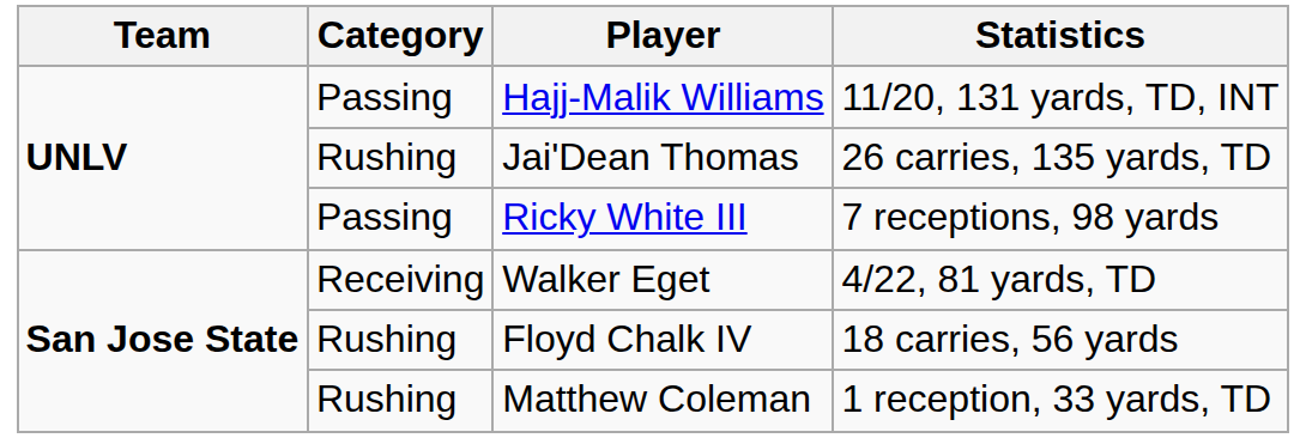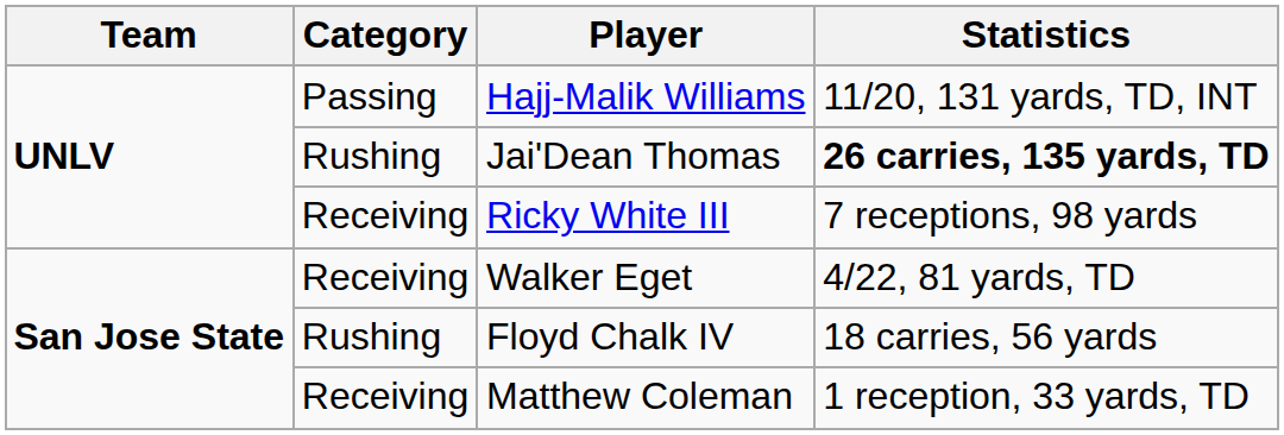Jai'Dean Thomas | Statistics: normal -> bold
Ricky White III | Category: Passing -> Receiving
Matthew Coleman | Category: Rushing -> Receiving
